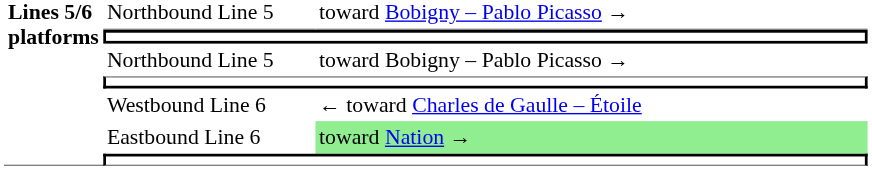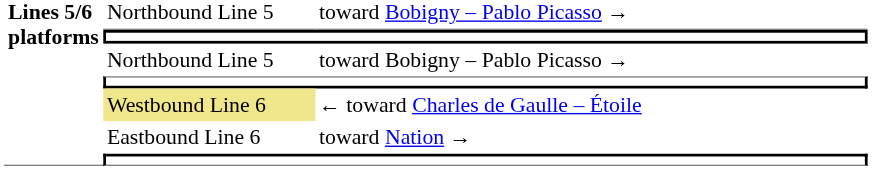Westbound Line 6 | column 2: no background -> khaki background
Eastbound Line 6 | column 3: lightgreen background -> no background
